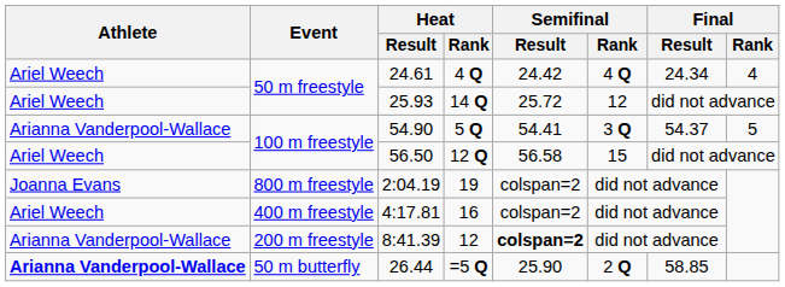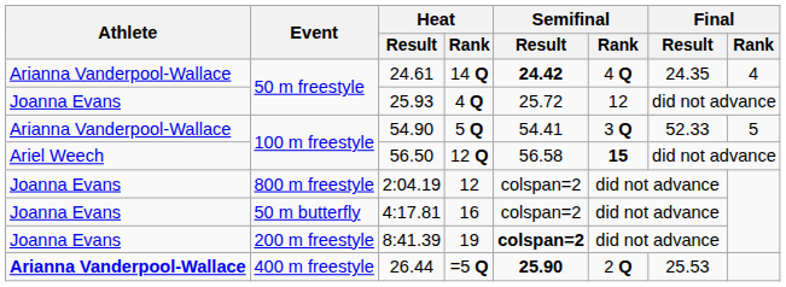24.61 | Athlete: Ariel Weech -> Arianna Vanderpool-Wallace
24.61 | Heat / Rank: 4 Q -> 14 Q
24.61 | Semifinal / Result: normal -> bold
24.61 | Final / Result: 24.34 -> 24.35
25.93 | Athlete: Ariel Weech -> Joanna Evans
25.93 | Heat / Rank: 14 Q -> 4 Q
54.90 | Final / Result: 54.37 -> 52.33
56.50 | Semifinal / Rank: normal -> bold
2:04.19 | Heat / Rank: 19 -> 12
4:17.81 | Athlete: Ariel Weech -> Joanna Evans
4:17.81 | Event: 400 m freestyle -> 50 m butterfly
8:41.39 | Athlete: Arianna Vanderpool-Wallace -> Joanna Evans
8:41.39 | Heat / Rank: 12 -> 19
26.44 | Event: 50 m butterfly -> 400 m freestyle
26.44 | Semifinal / Result: normal -> bold
26.44 | Final / Result: 58.85 -> 25.53
